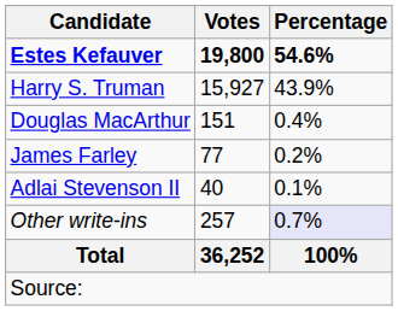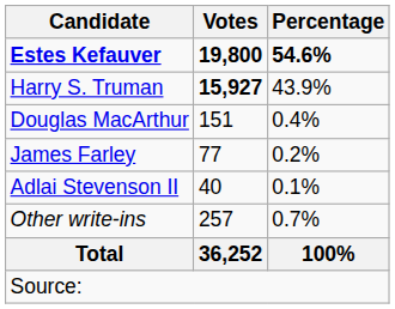Harry S. Truman | Votes: normal -> bold
Other write-ins | Percentage: lavender background -> no background
